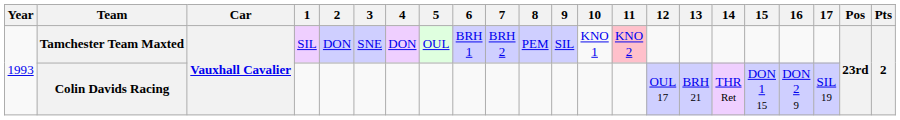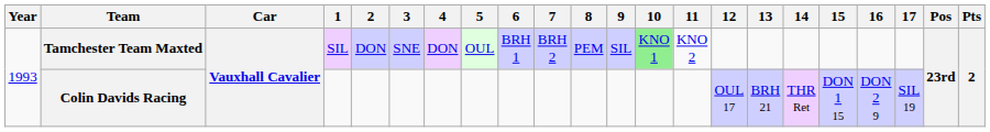Tamchester Team Maxted | 10: no background -> lightgreen background
Tamchester Team Maxted | 11: pink background -> no background
